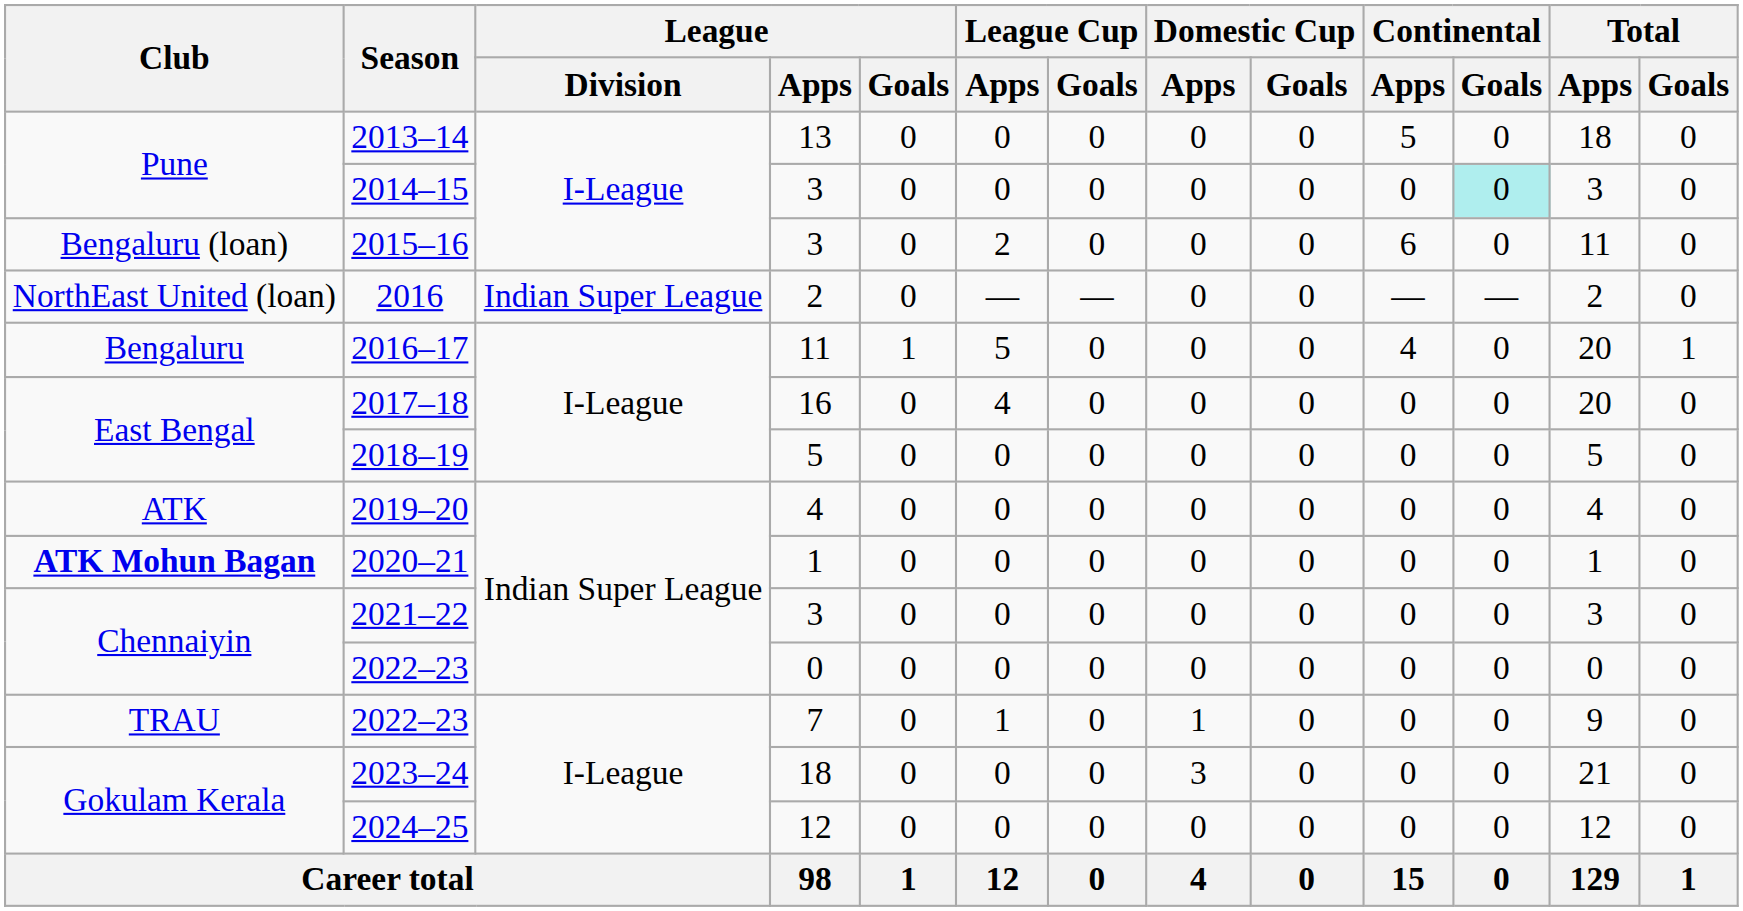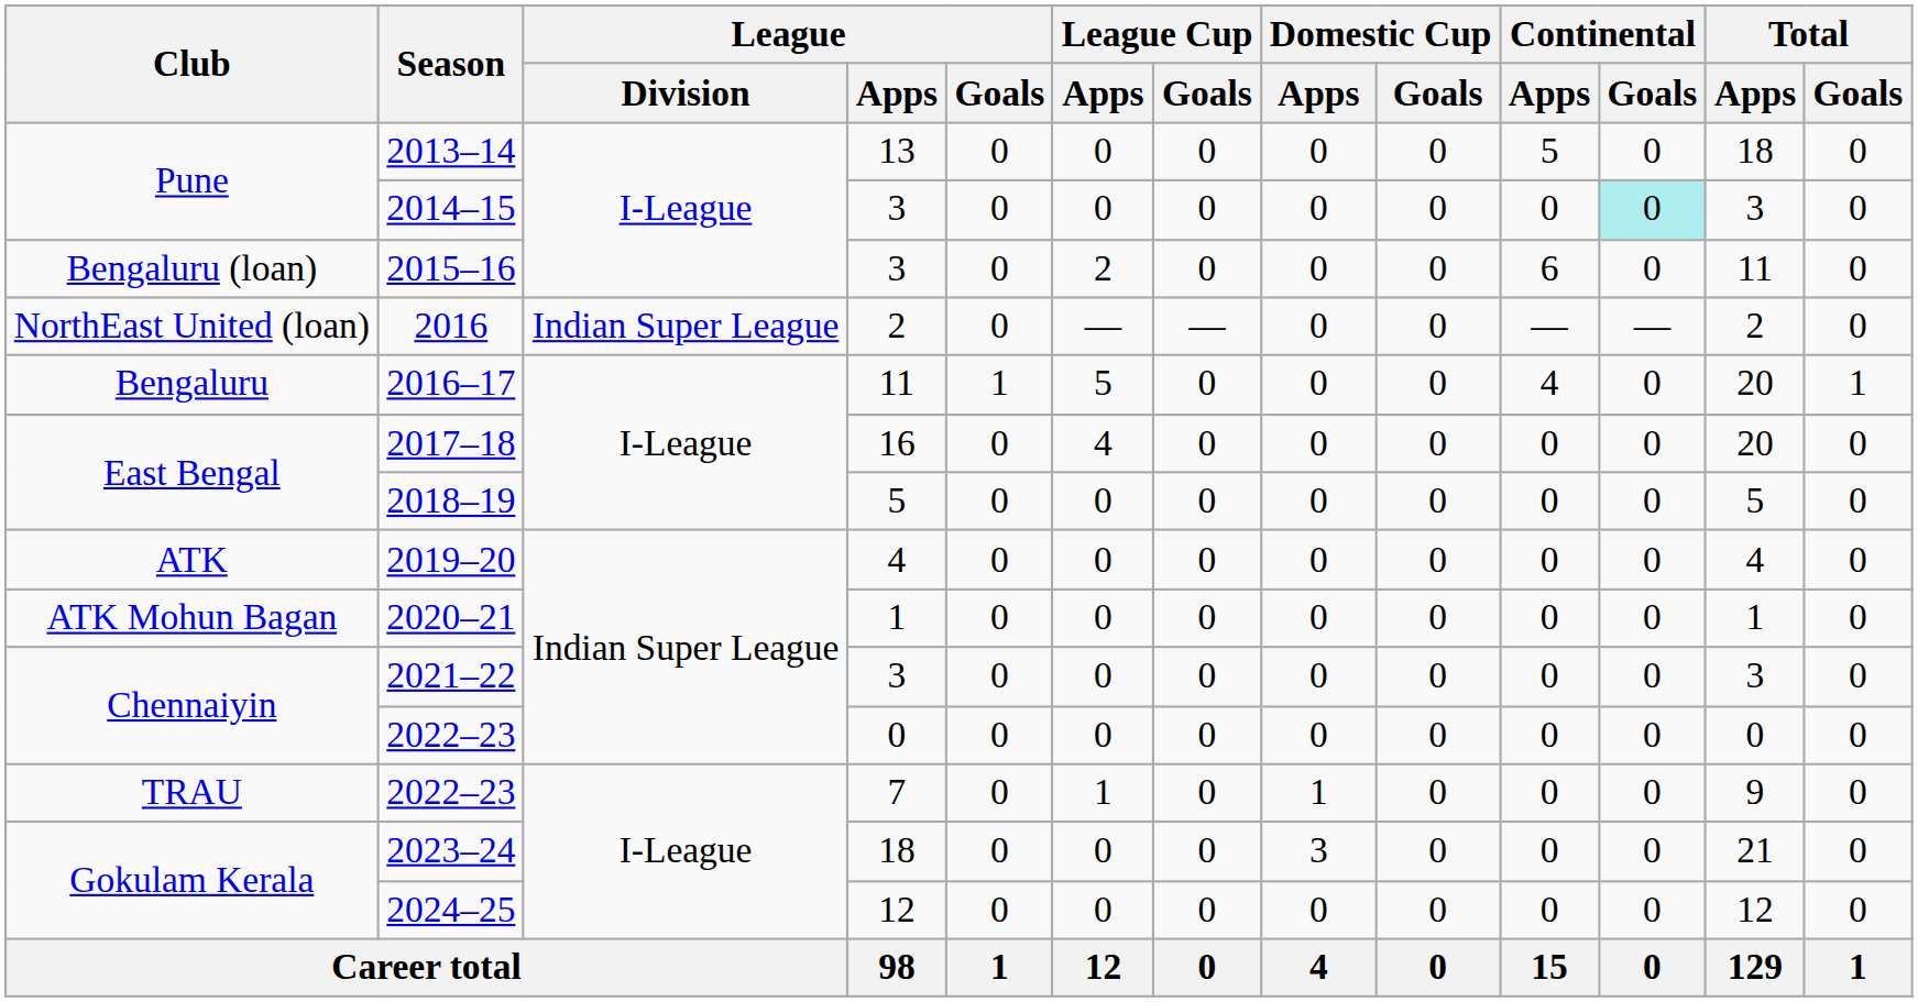2020–21 | Club: bold -> normal
